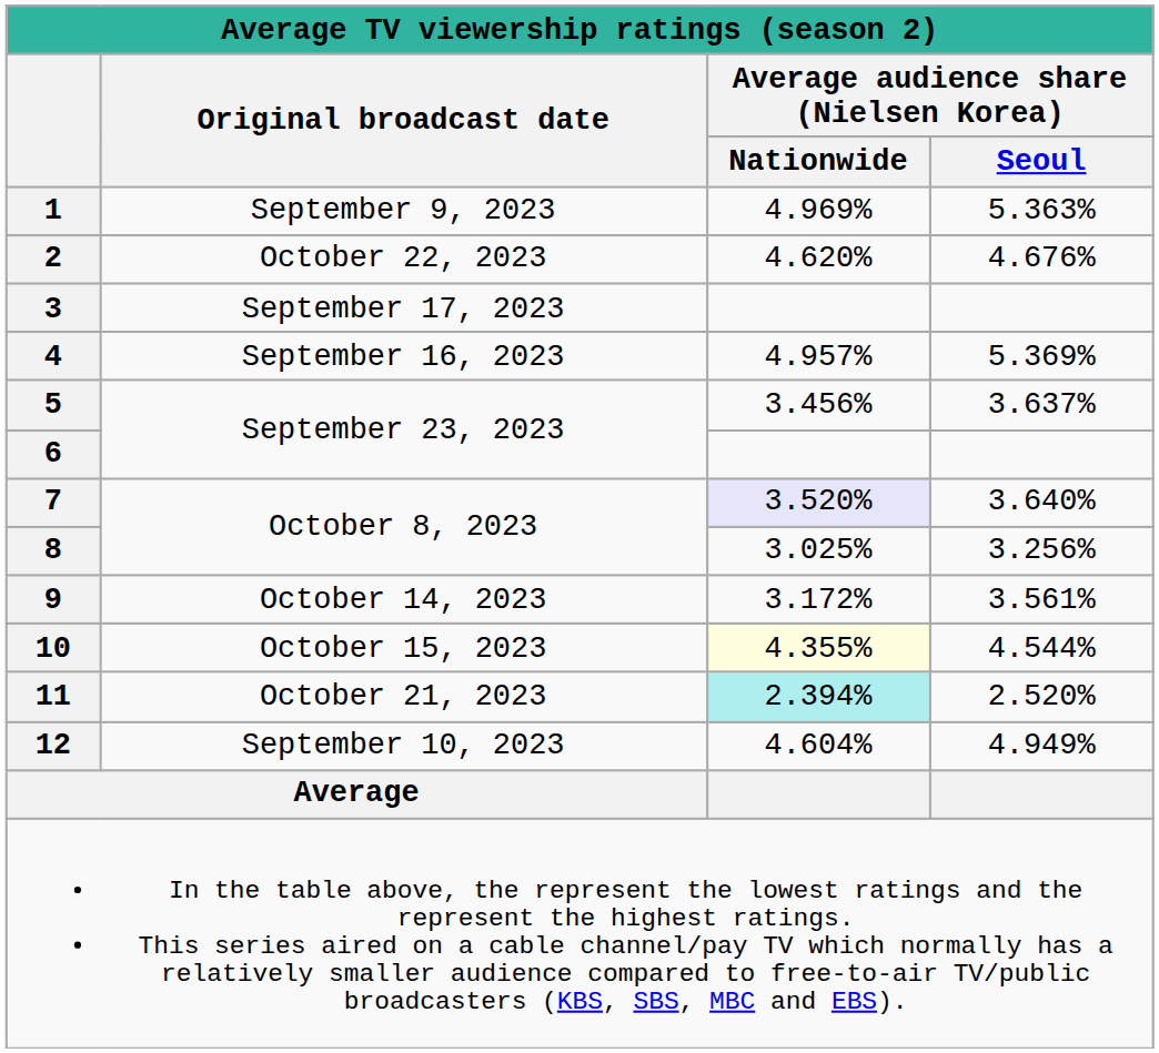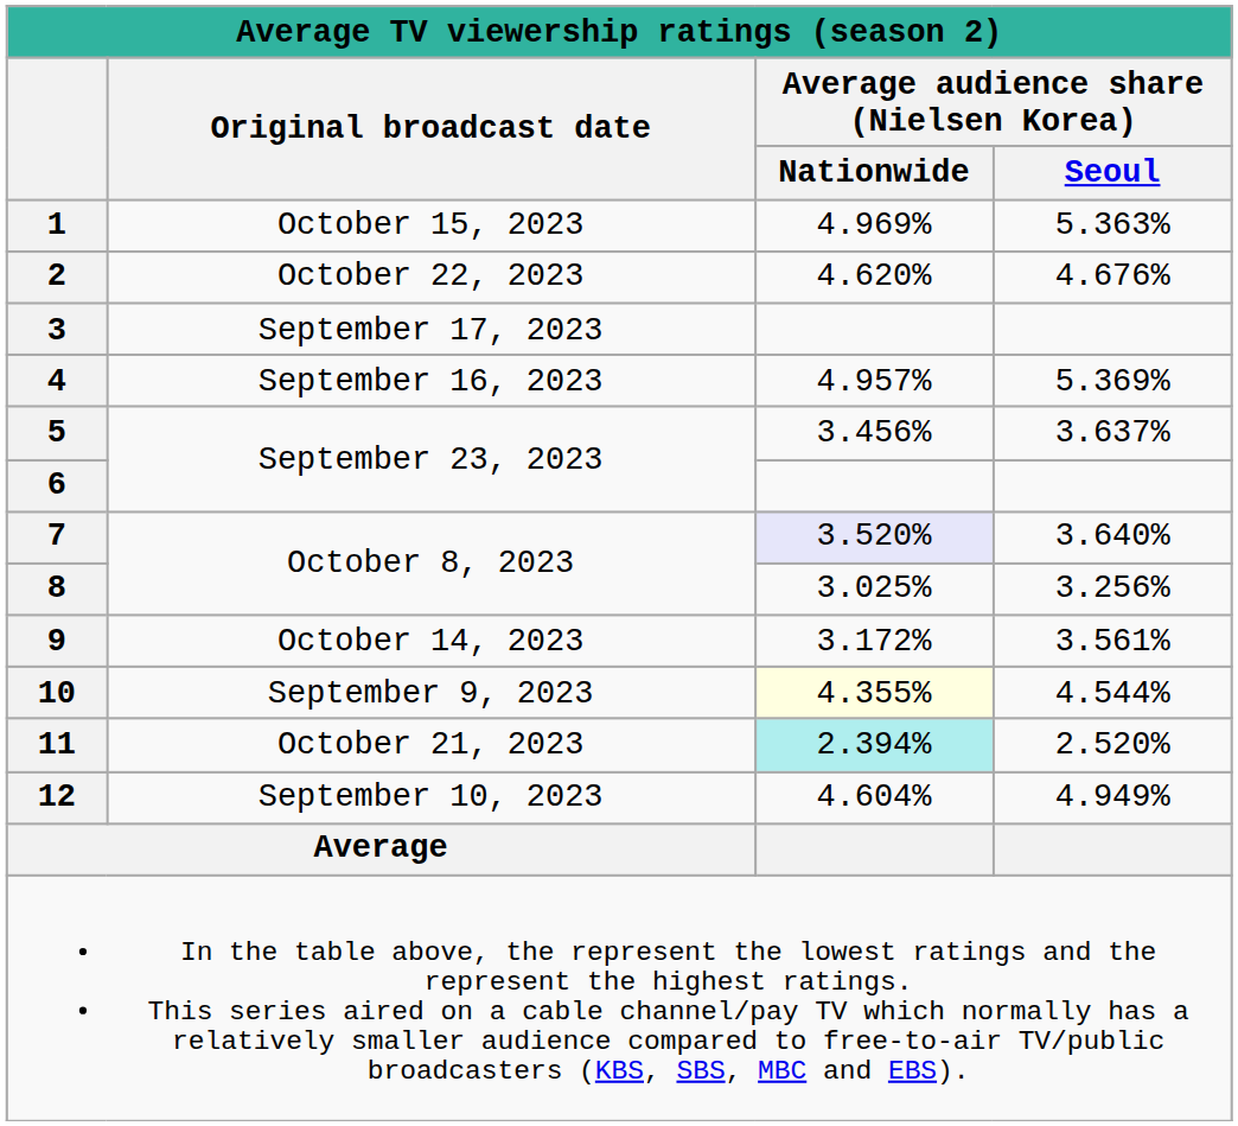1 | Original broadcast date: September 9, 2023 -> October 15, 2023
10 | Original broadcast date: October 15, 2023 -> September 9, 2023
